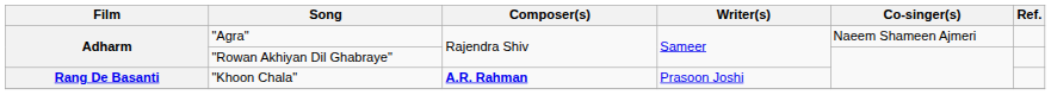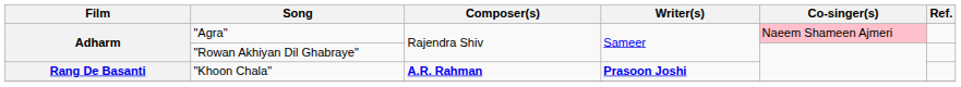"Agra" | Co-singer(s): no background -> pink background
"Khoon Chala" | Writer(s): normal -> bold
